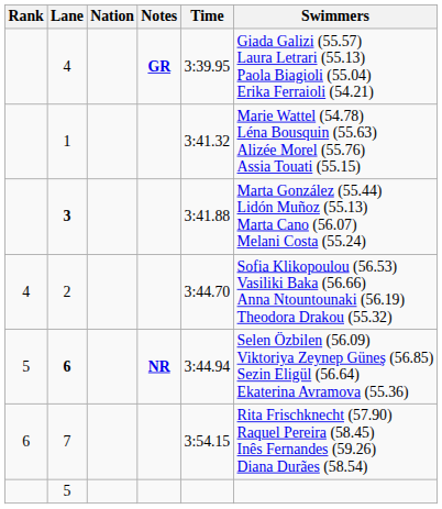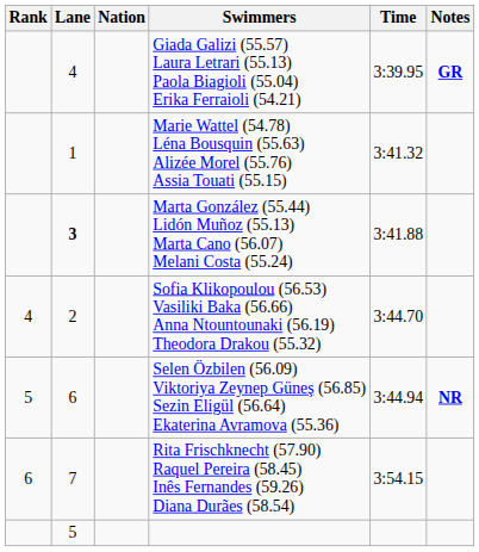columns swapped: Swimmers <-> Notes
row 6 | Lane: bold -> normal
